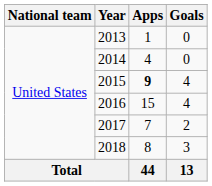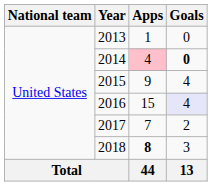2014 | Apps: no background -> pink background
2014 | Goals: normal -> bold
2015 | Apps: bold -> normal
2016 | Goals: no background -> lavender background
2018 | Apps: normal -> bold
